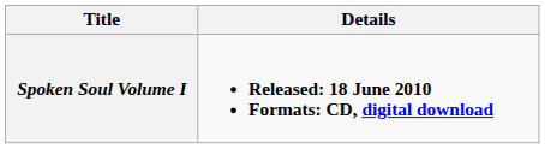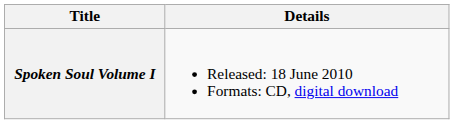Spoken Soul Volume I | Details: bold -> normal
